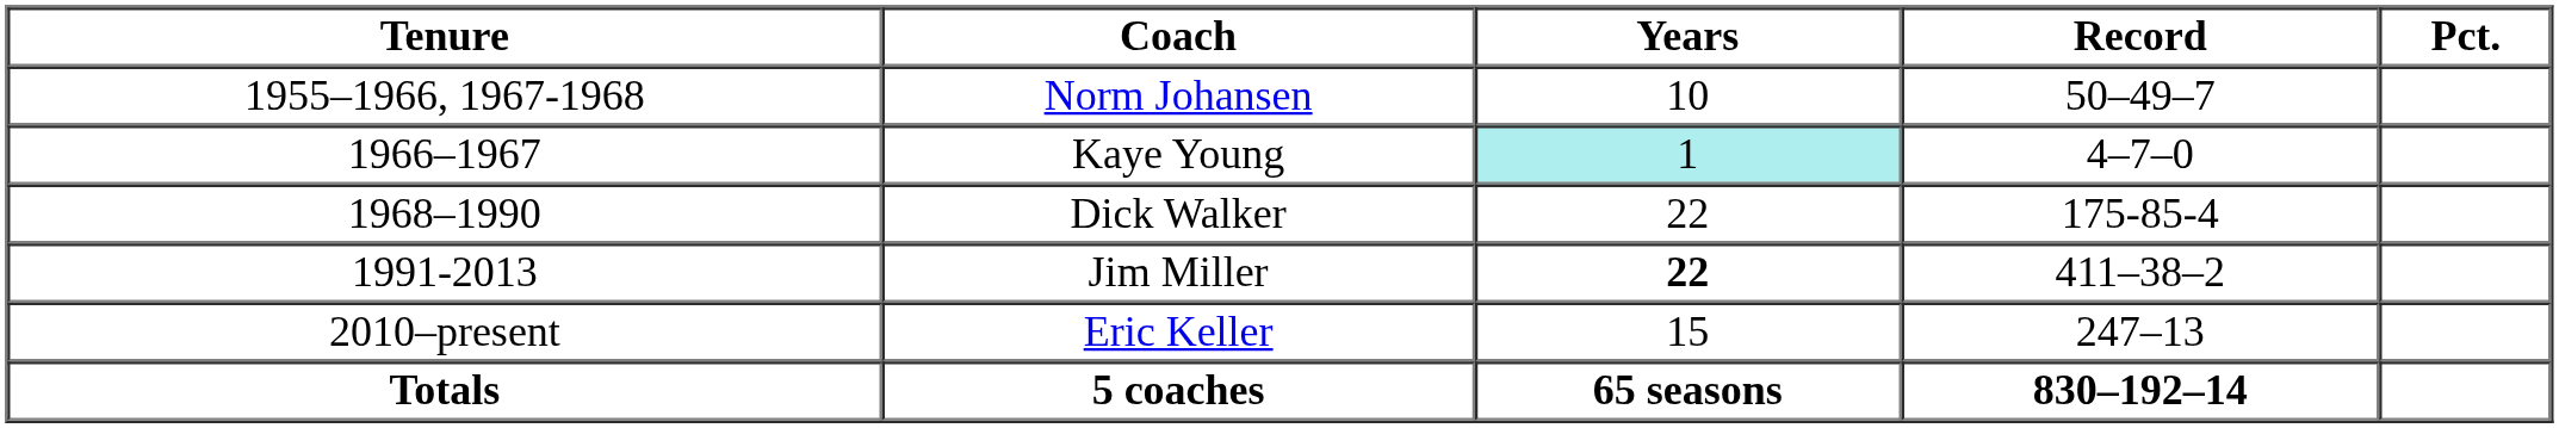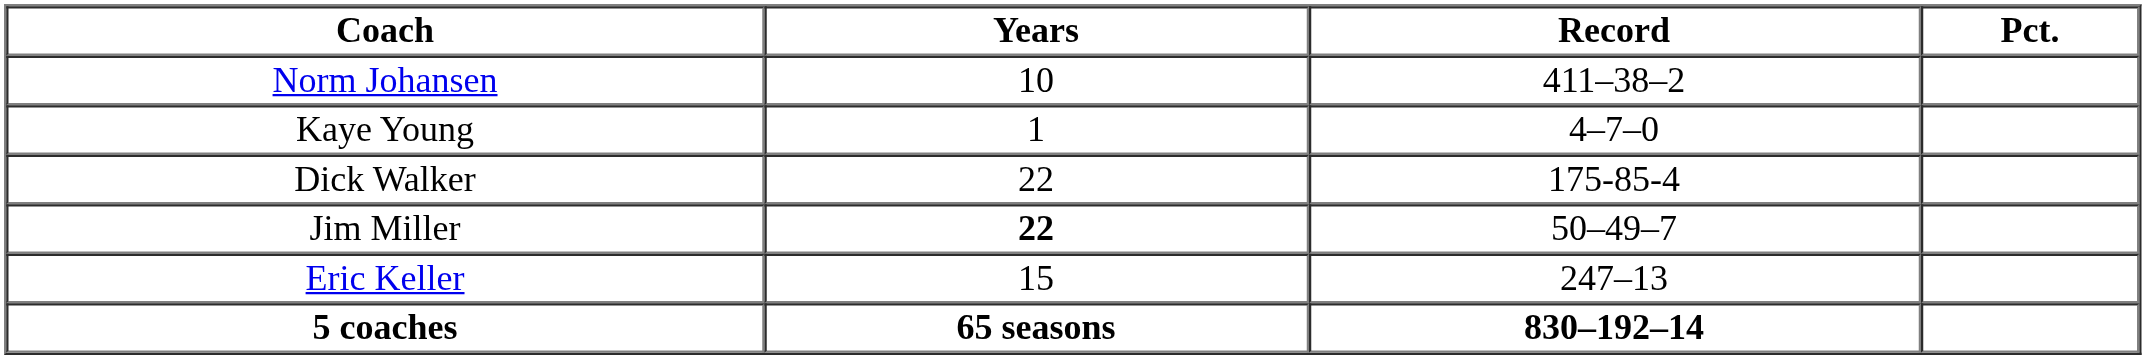- column: Tenure | 1955–1966, 1967-1968 | 1966–1967 | 1968–1990 | 1991-2013 | 2010–present | Totals
Norm Johansen | Record: 50–49–7 -> 411–38–2
Kaye Young | Years: paleturquoise background -> no background
Jim Miller | Record: 411–38–2 -> 50–49–7
